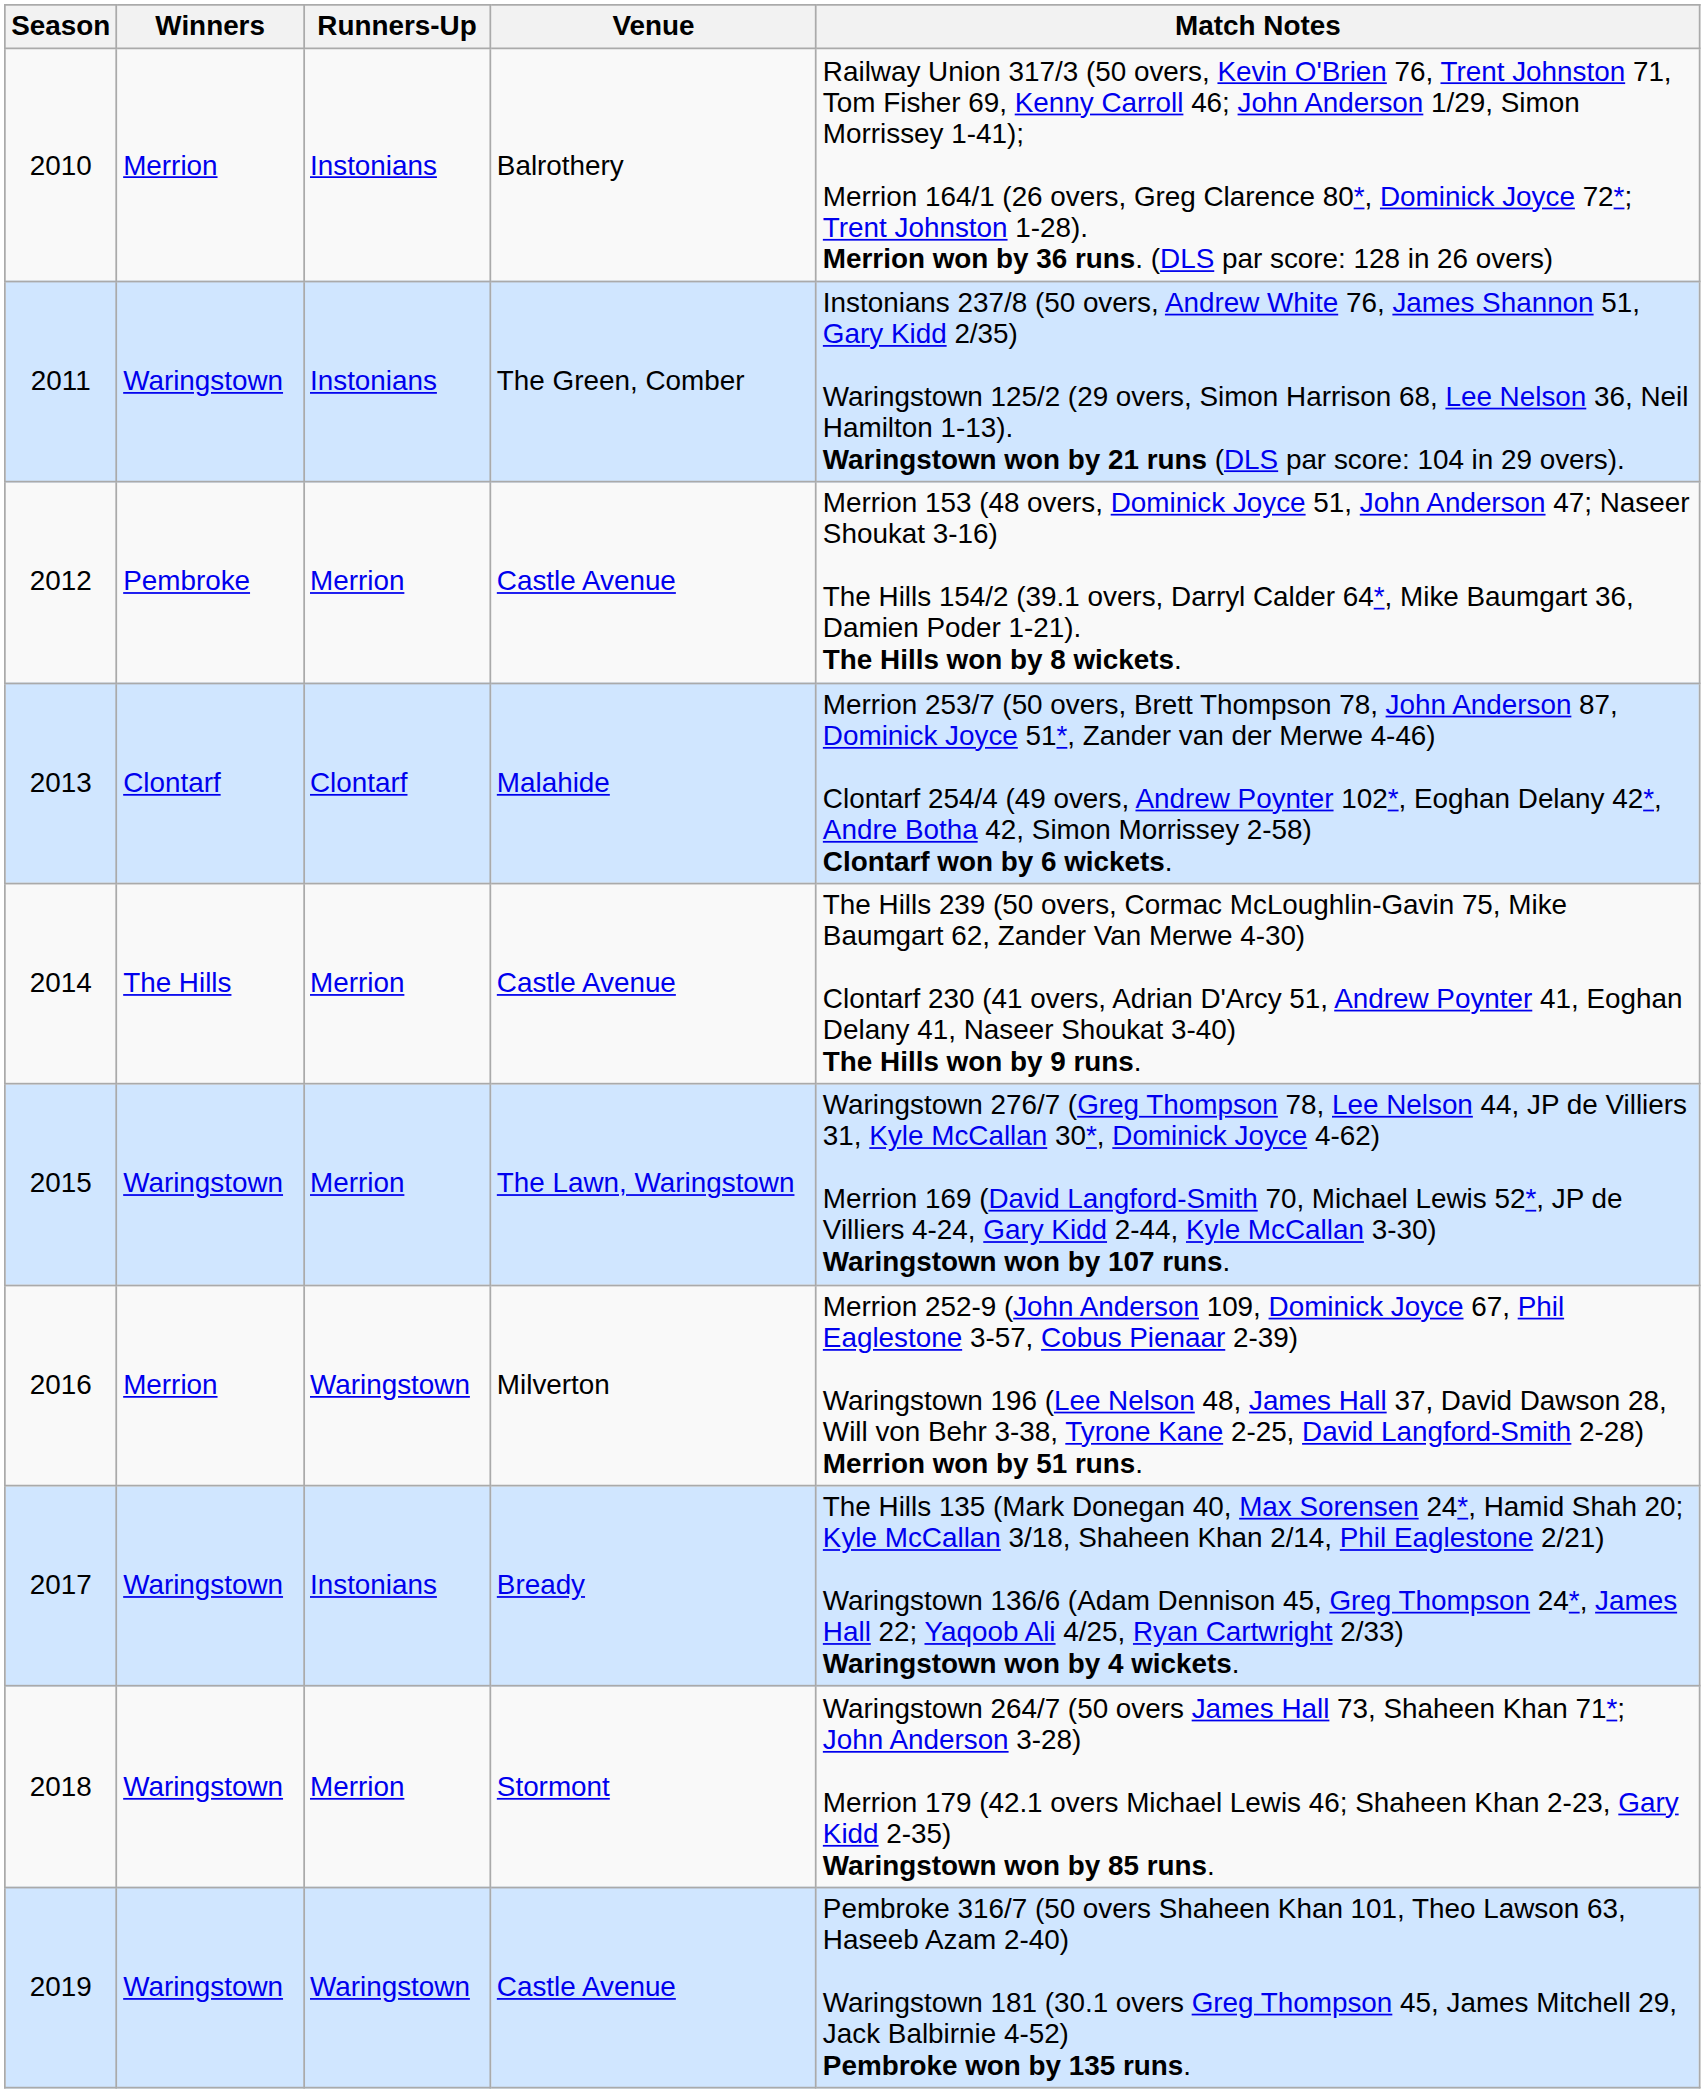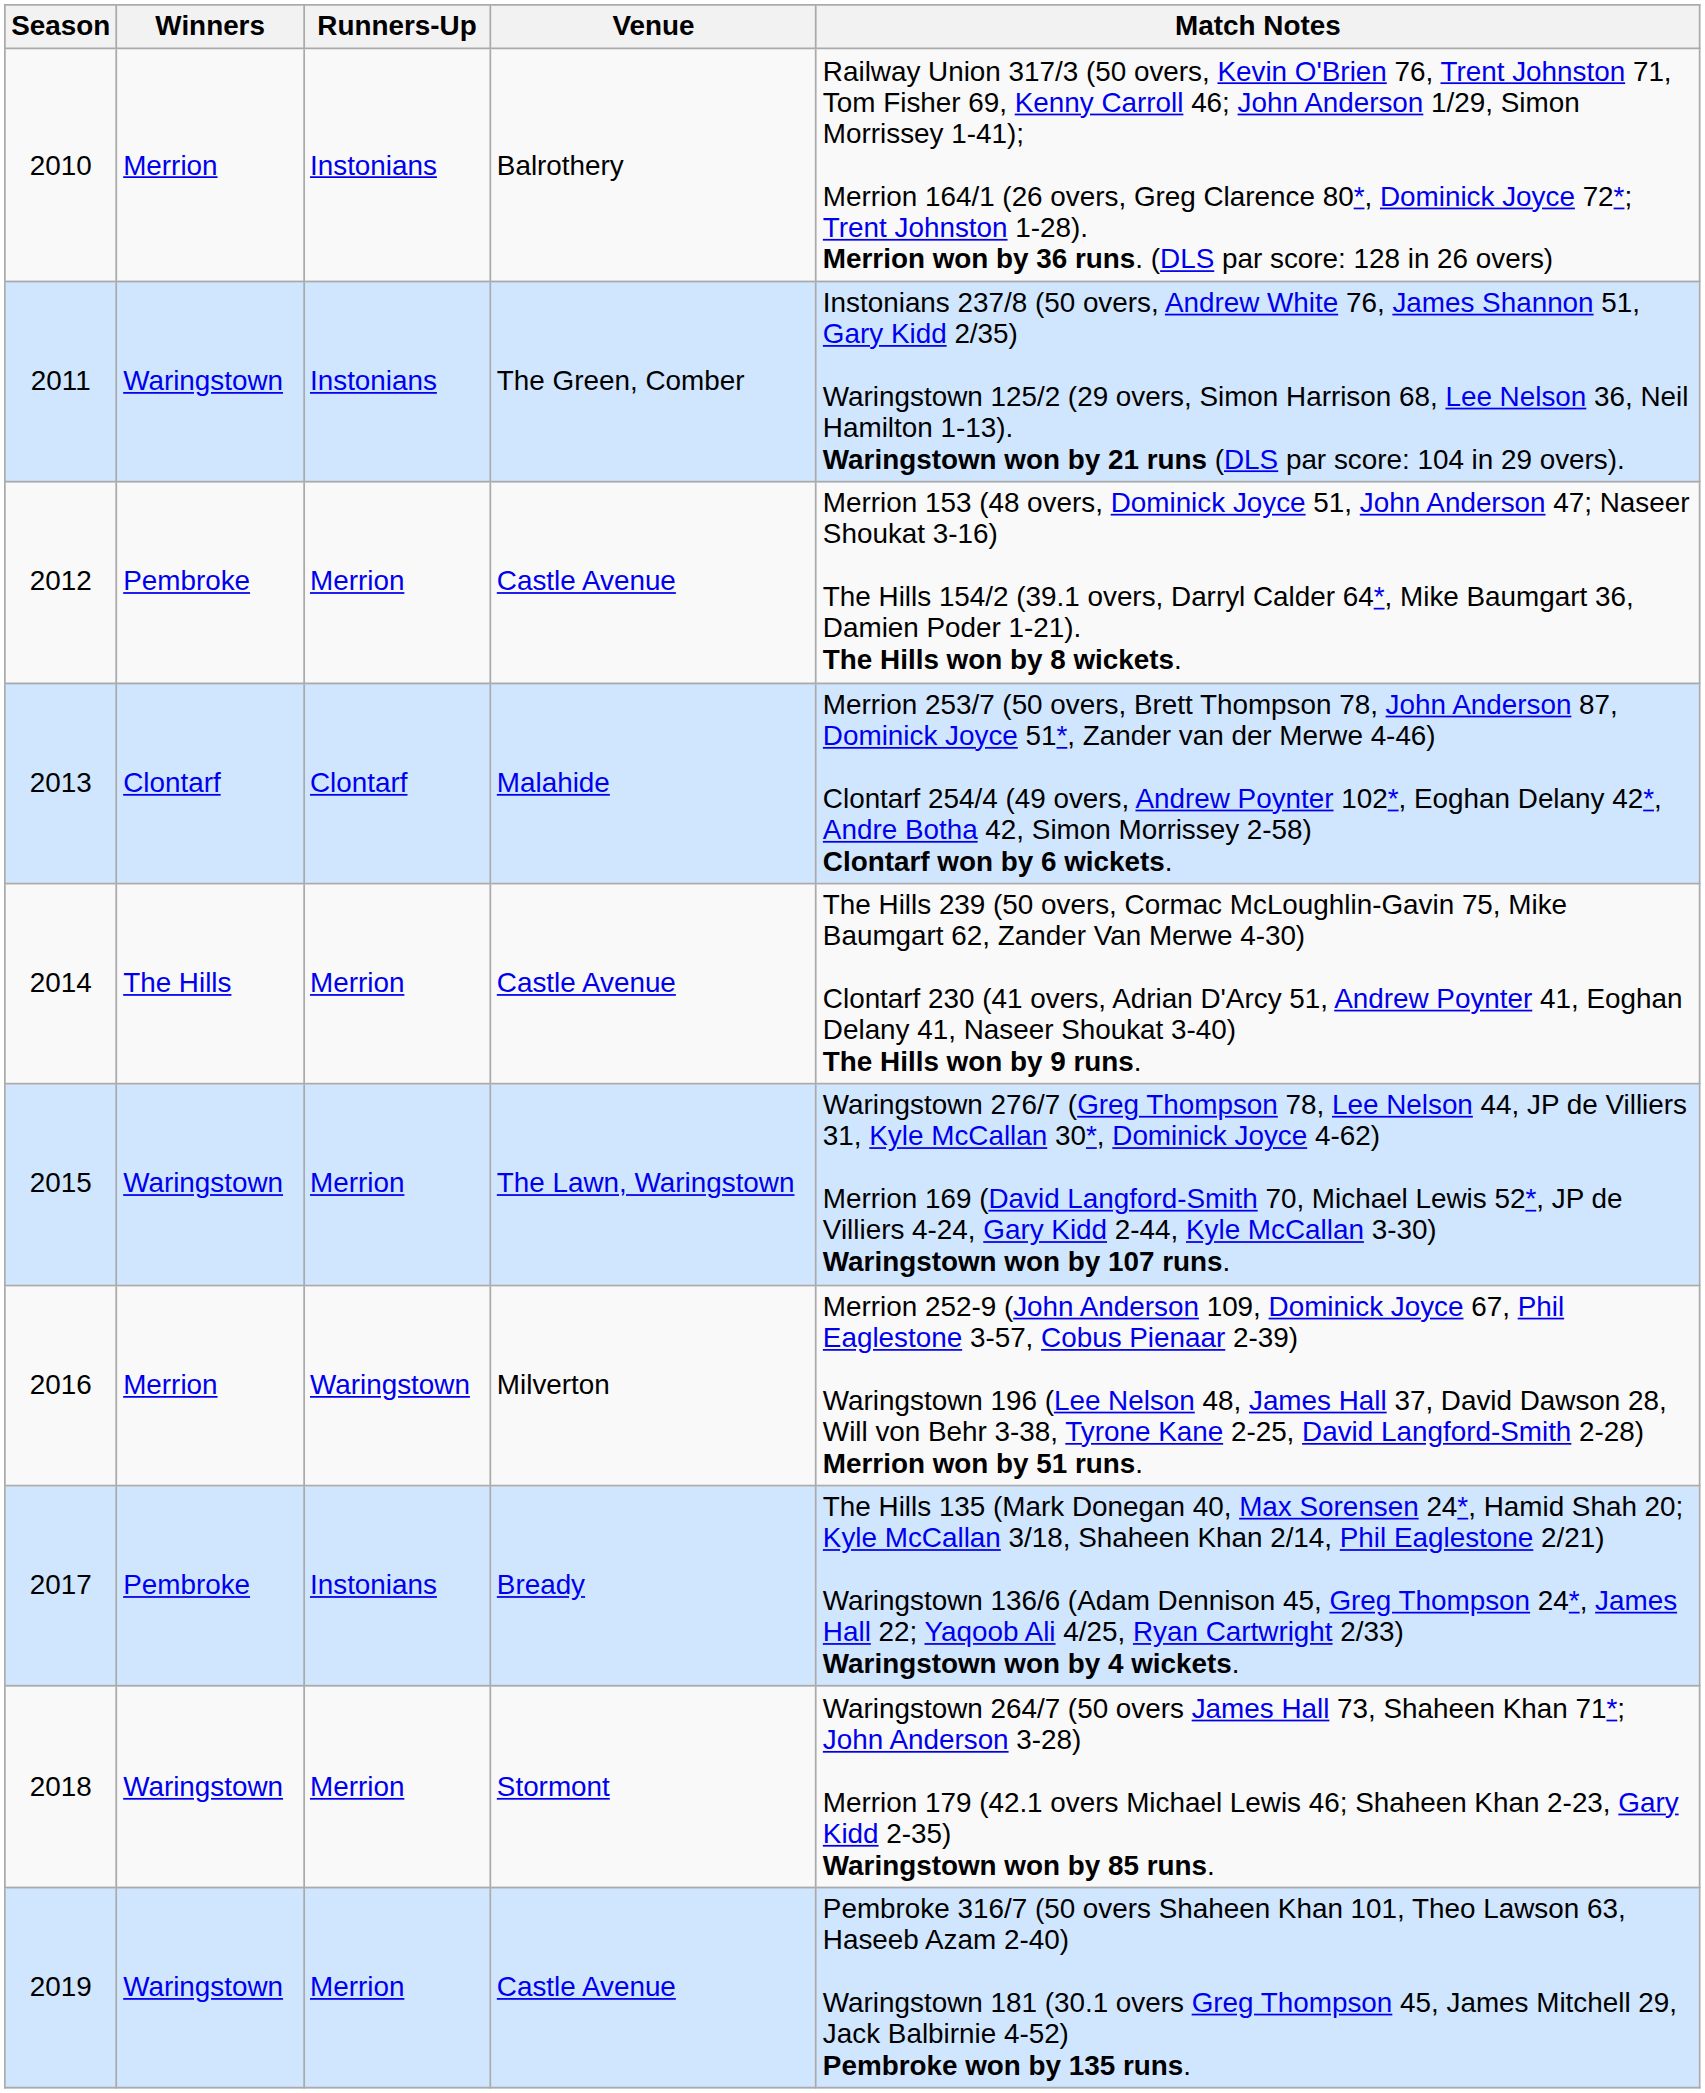2017 | Winners: Waringstown -> Pembroke
2019 | Runners-Up: Waringstown -> Merrion
